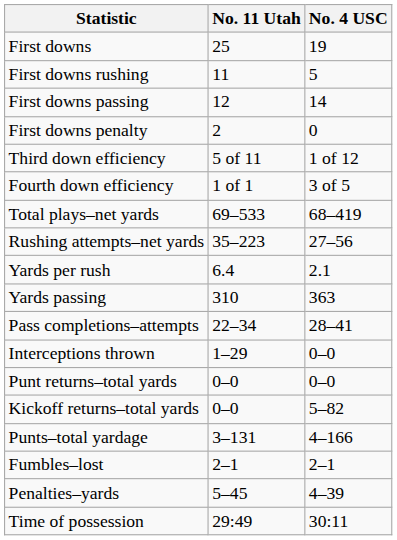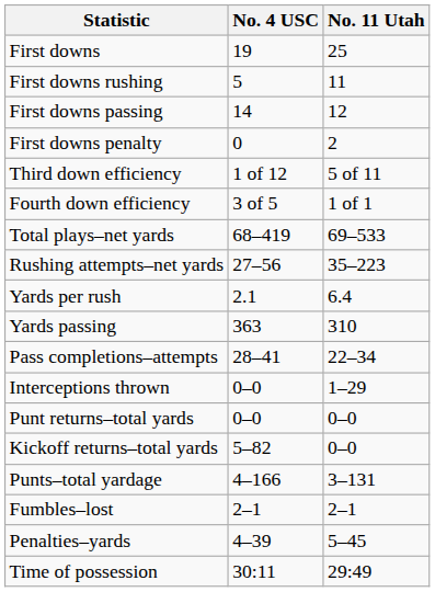columns swapped: No. 11 Utah <-> No. 4 USC
